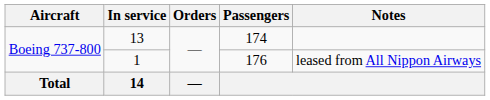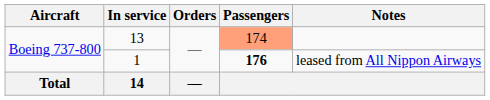13 | Passengers: no background -> lightsalmon background
1 | Passengers: normal -> bold
